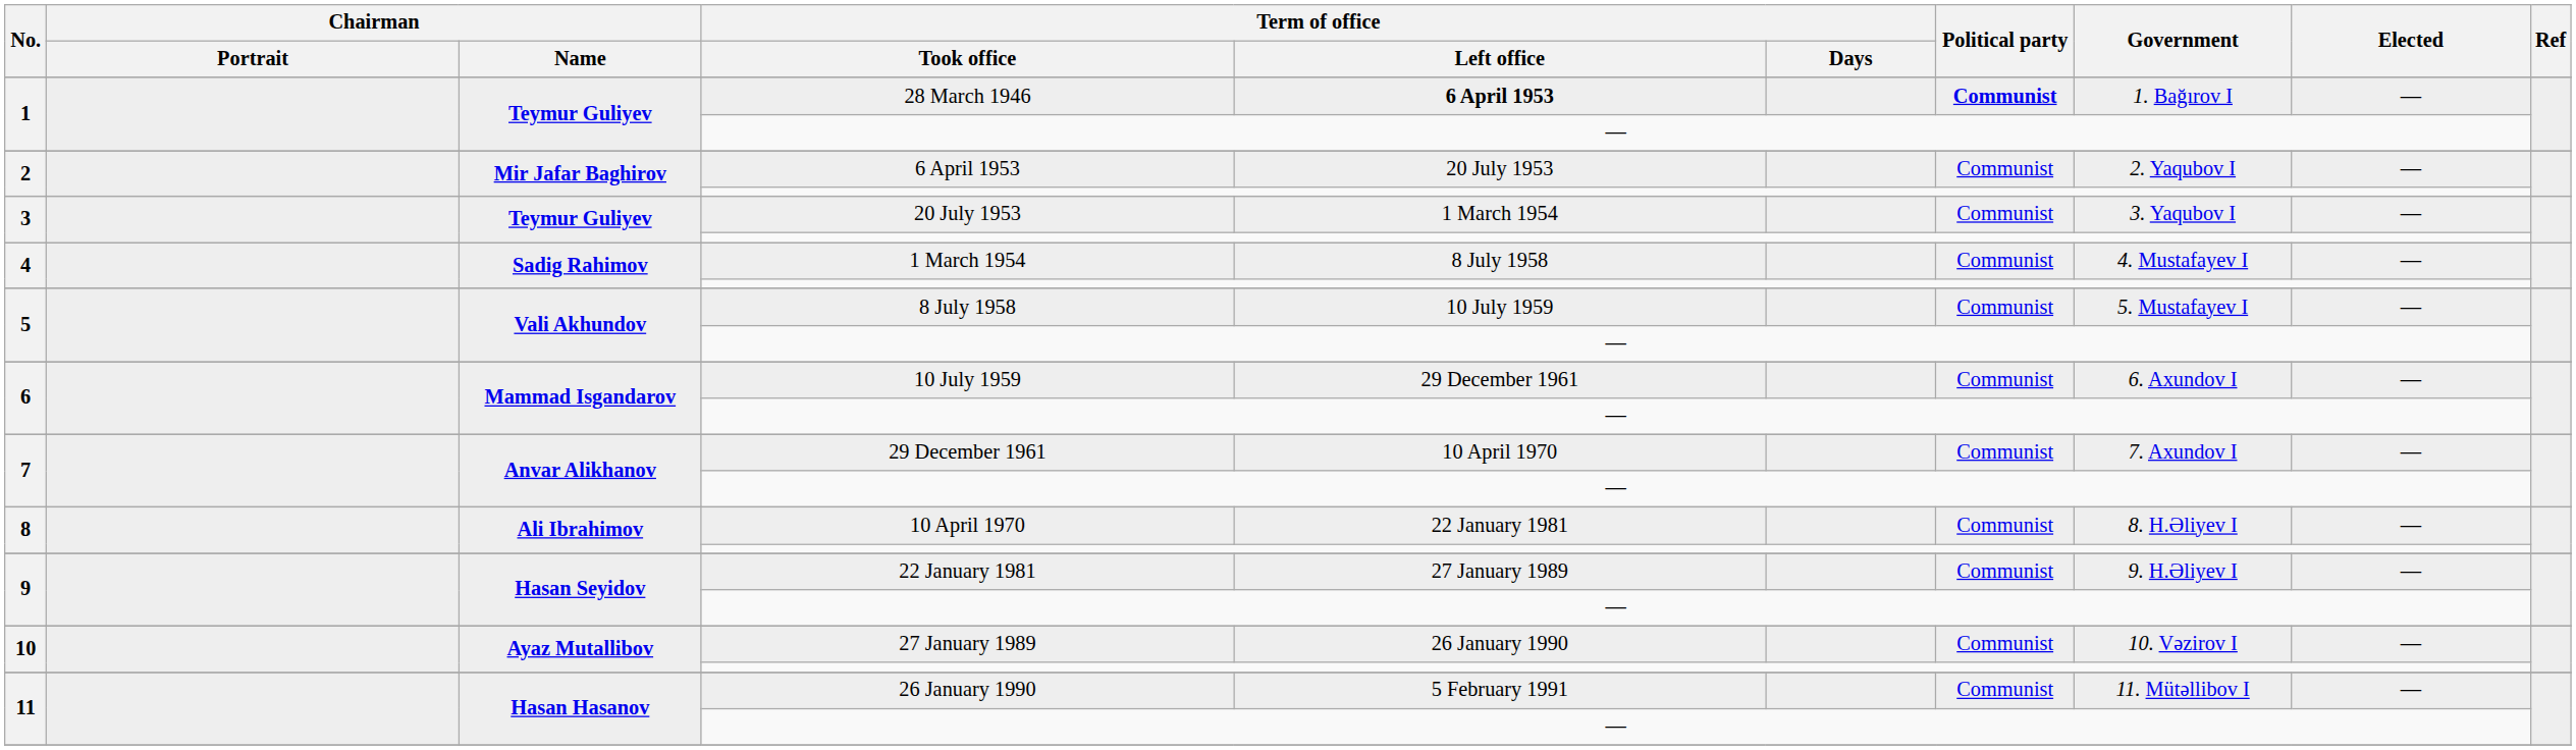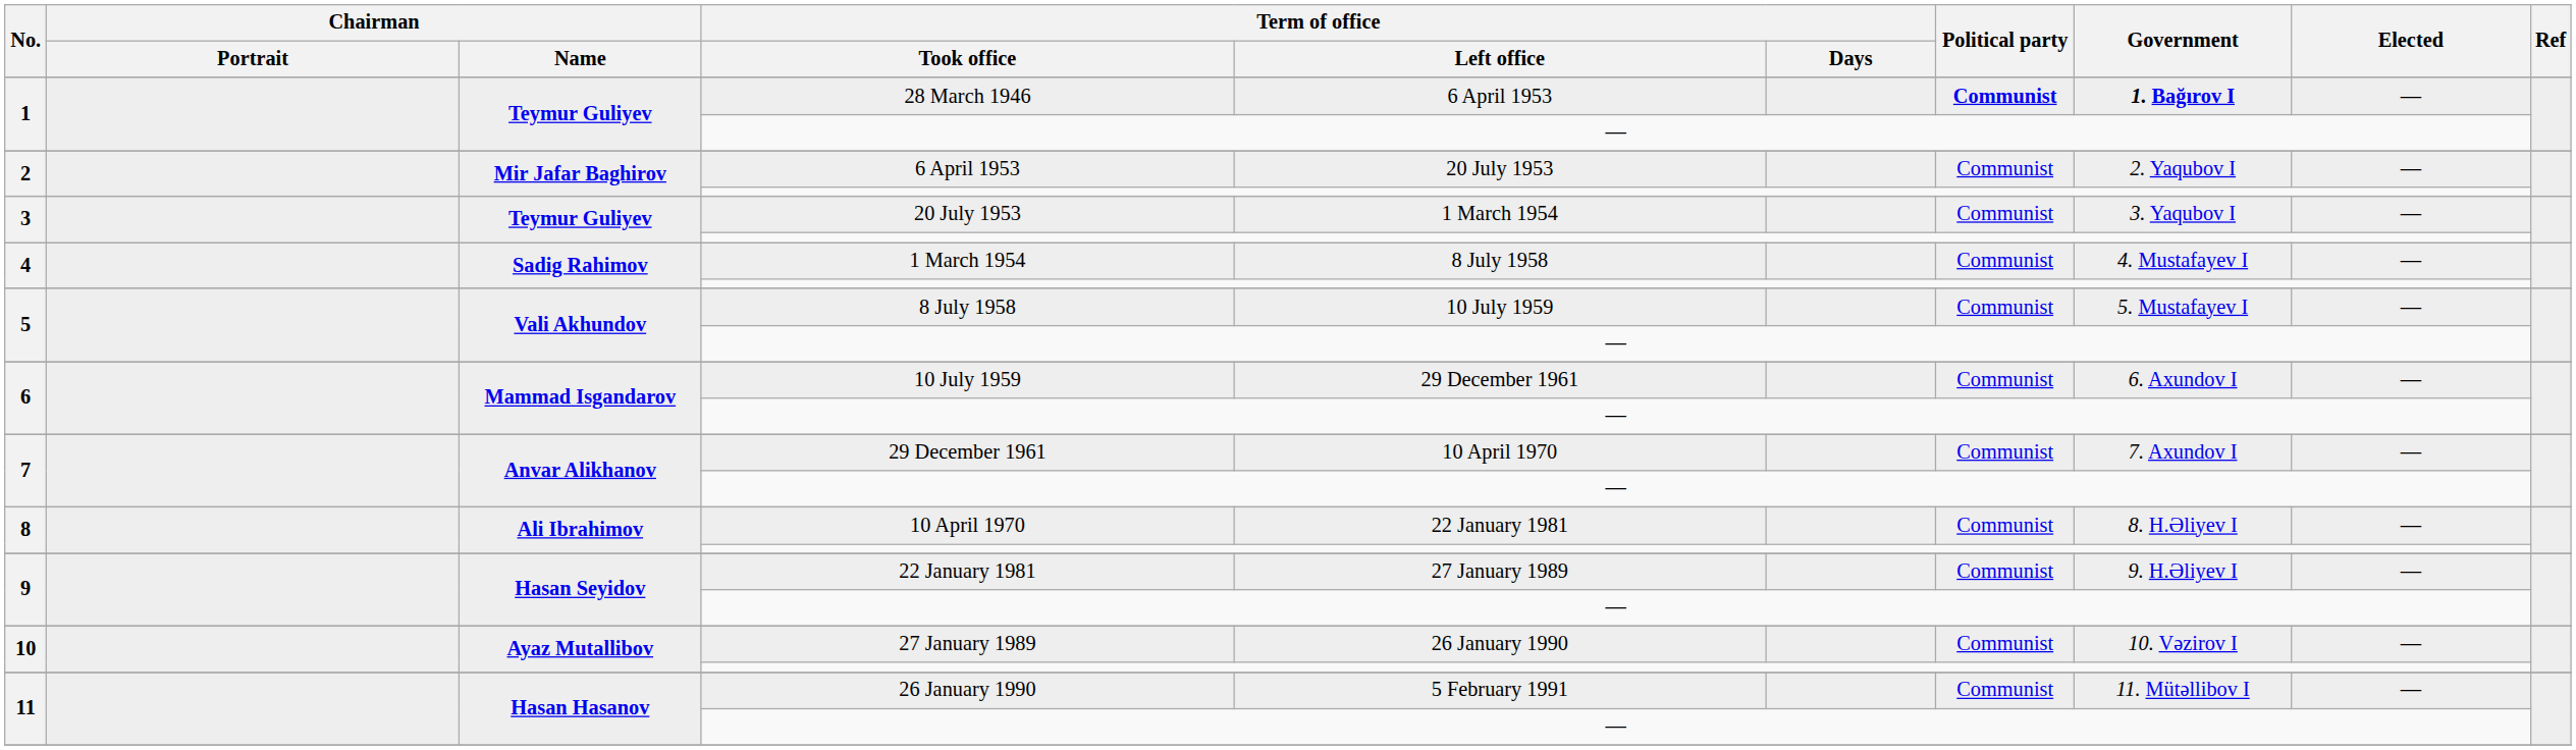28 March 1946 | Term of office / Left office: bold -> normal
28 March 1946 | Government: normal -> bold
